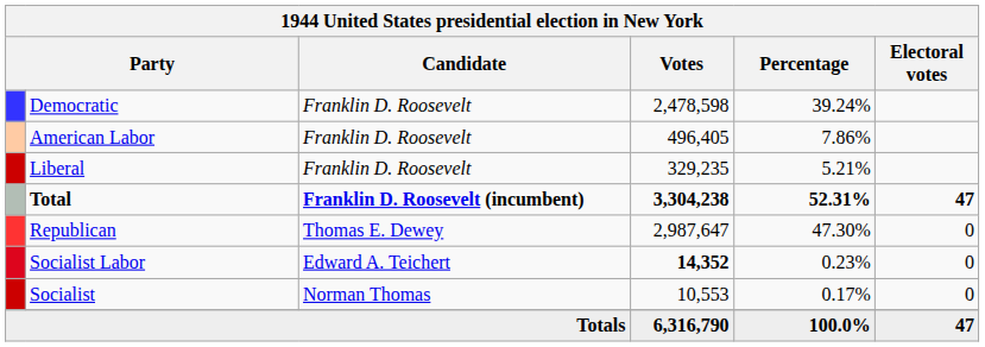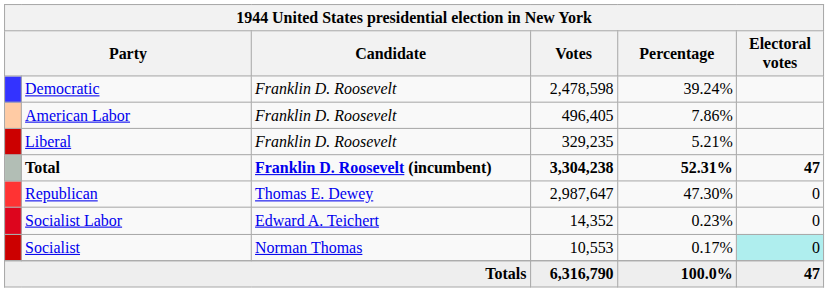Socialist Labor | Votes: bold -> normal
Socialist | Electoral votes: no background -> paleturquoise background
